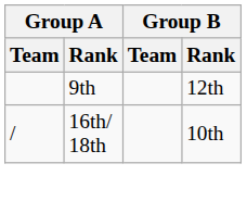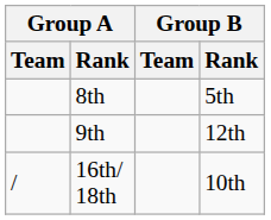+ row: 8th | 5th
